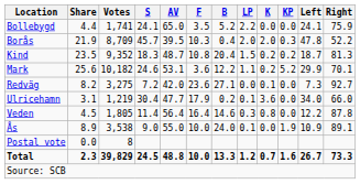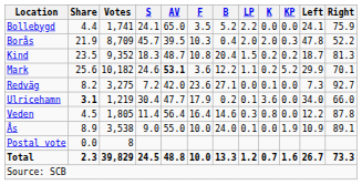Mark | AV: normal -> bold
Ulricehamn | Share: normal -> bold
